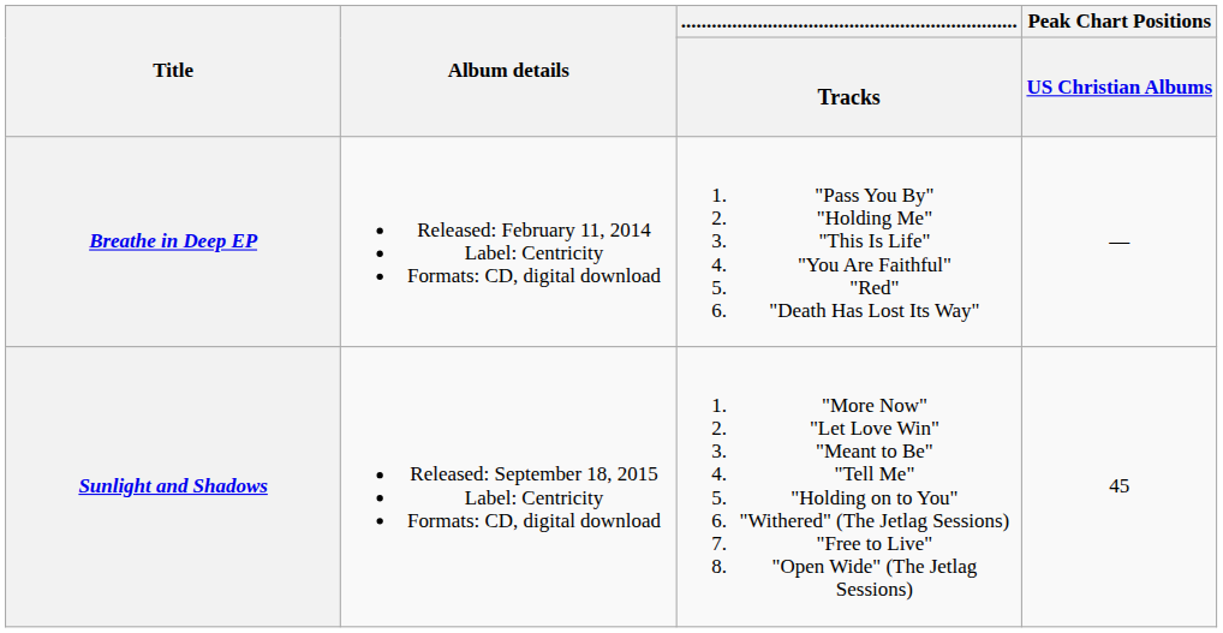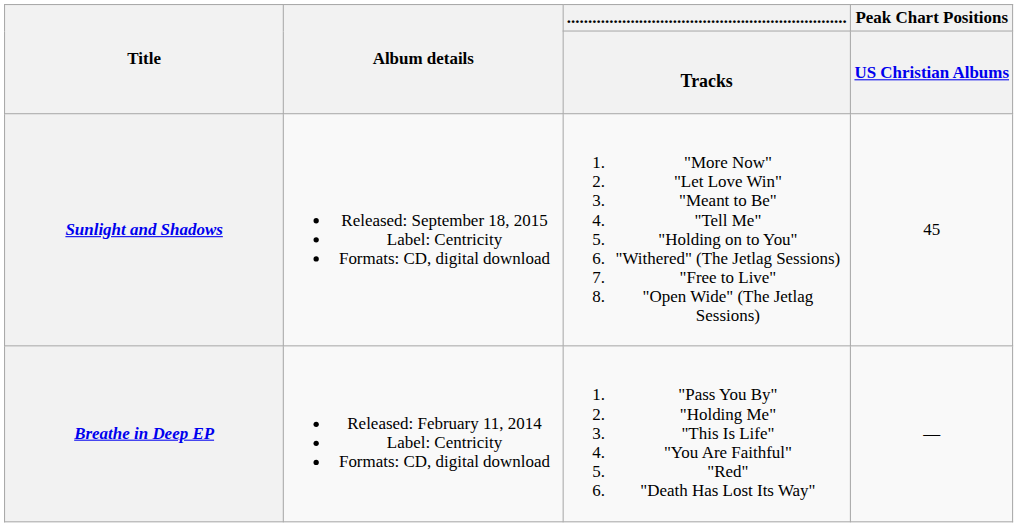rows swapped: Breathe in Deep EP <-> Sunlight and Shadows
